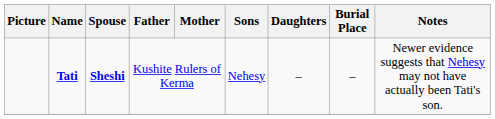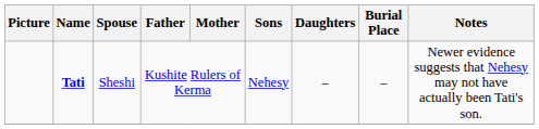Tati | Spouse: bold -> normal
